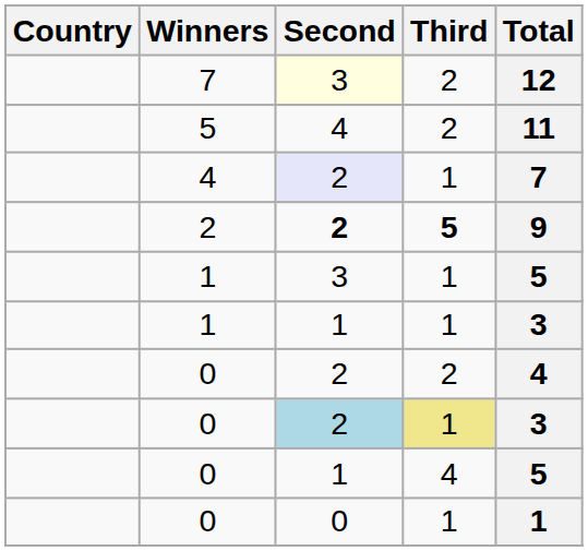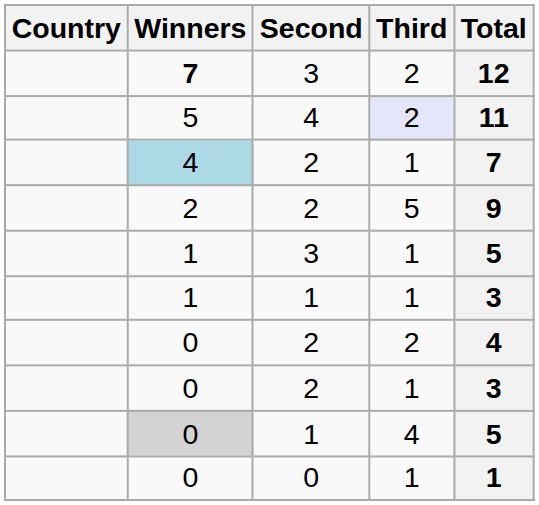row 2 | Winners: normal -> bold
row 2 | Second: lightyellow background -> no background
row 3 | Third: no background -> lavender background
row 4 | Winners: no background -> lightblue background
row 4 | Second: lavender background -> no background
row 5 | Second: bold -> normal
row 5 | Third: bold -> normal
row 9 | Second: lightblue background -> no background
row 9 | Third: khaki background -> no background
row 10 | Winners: no background -> lightgrey background
